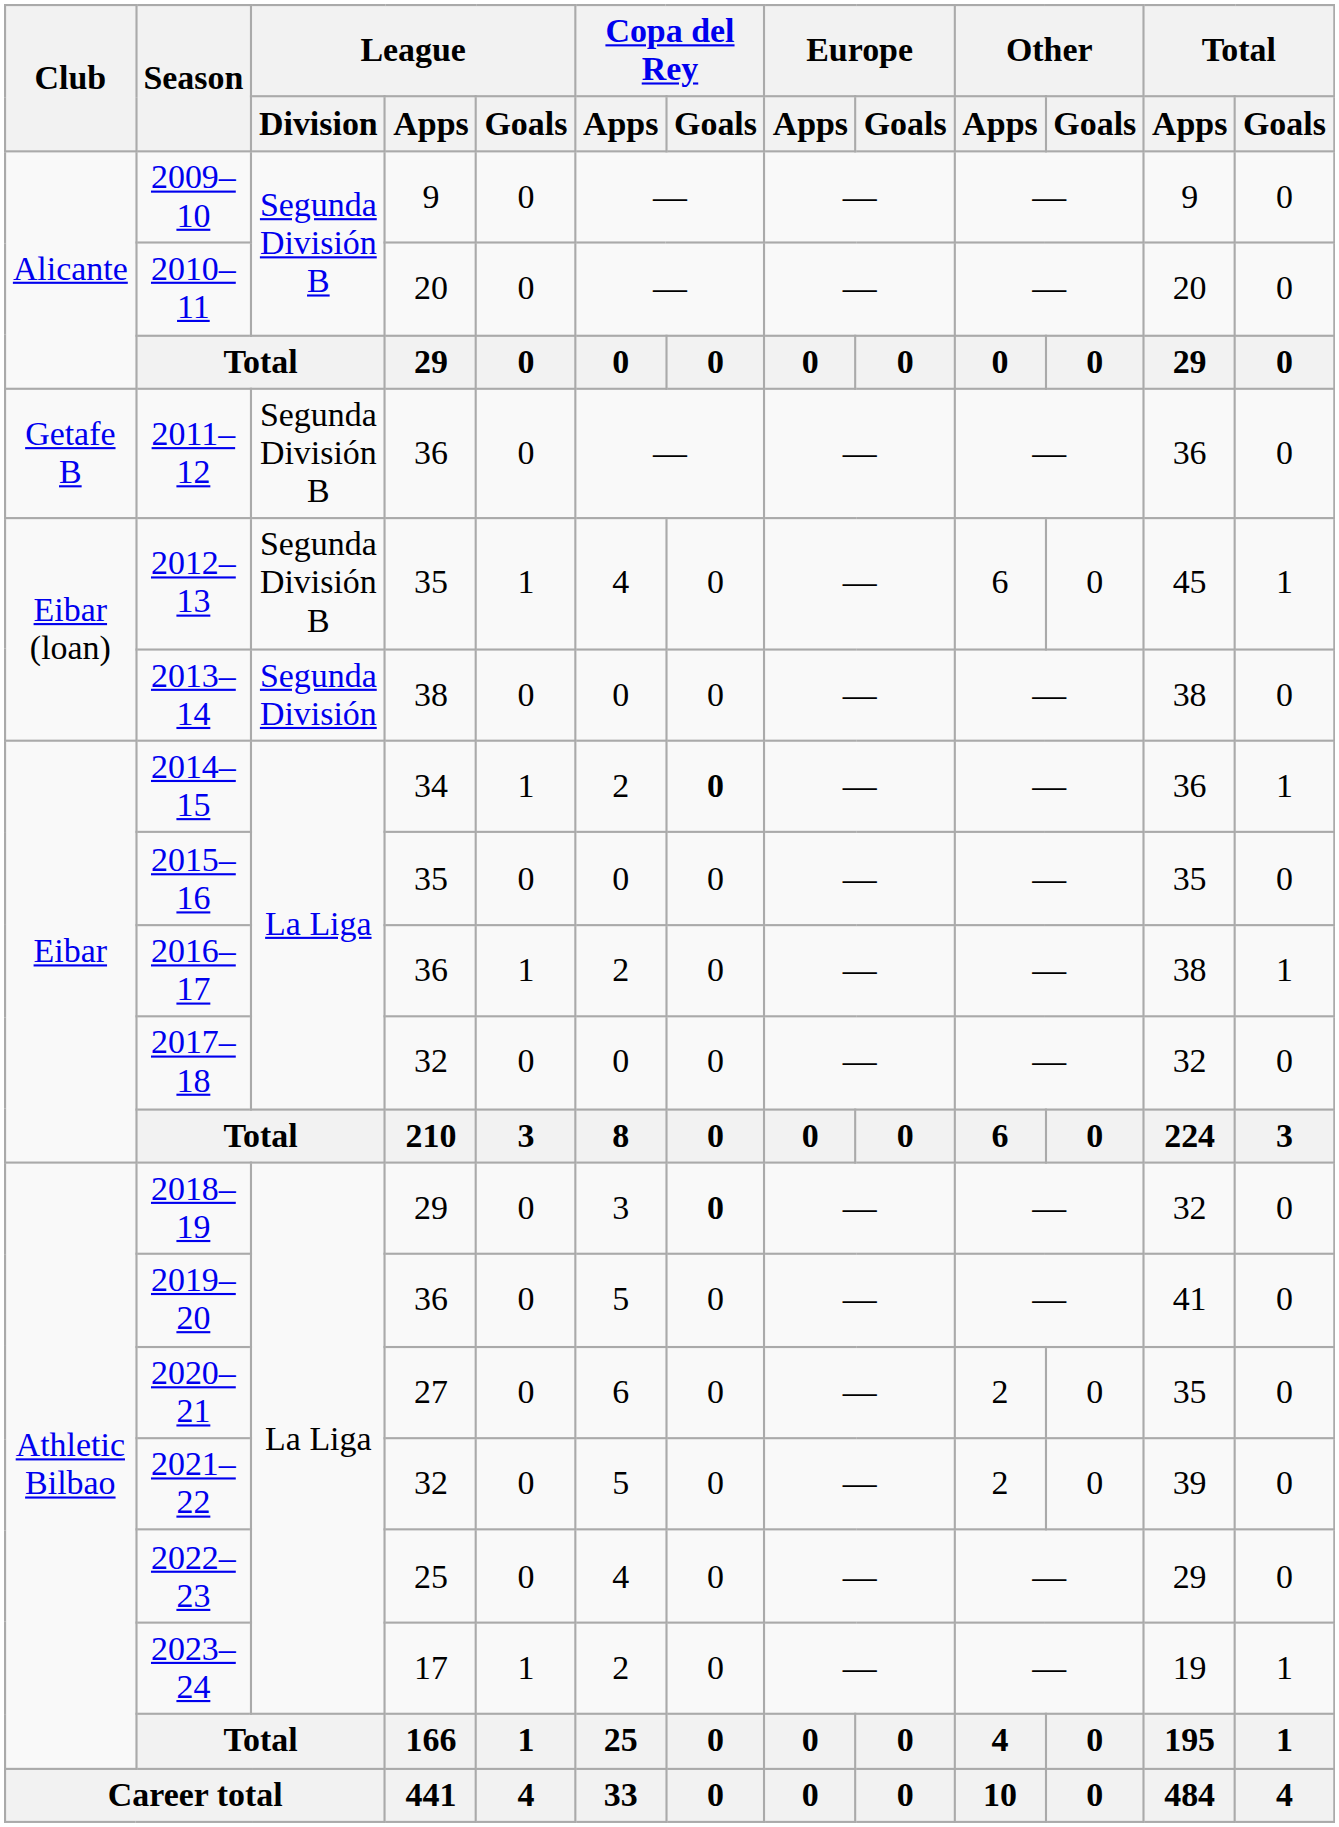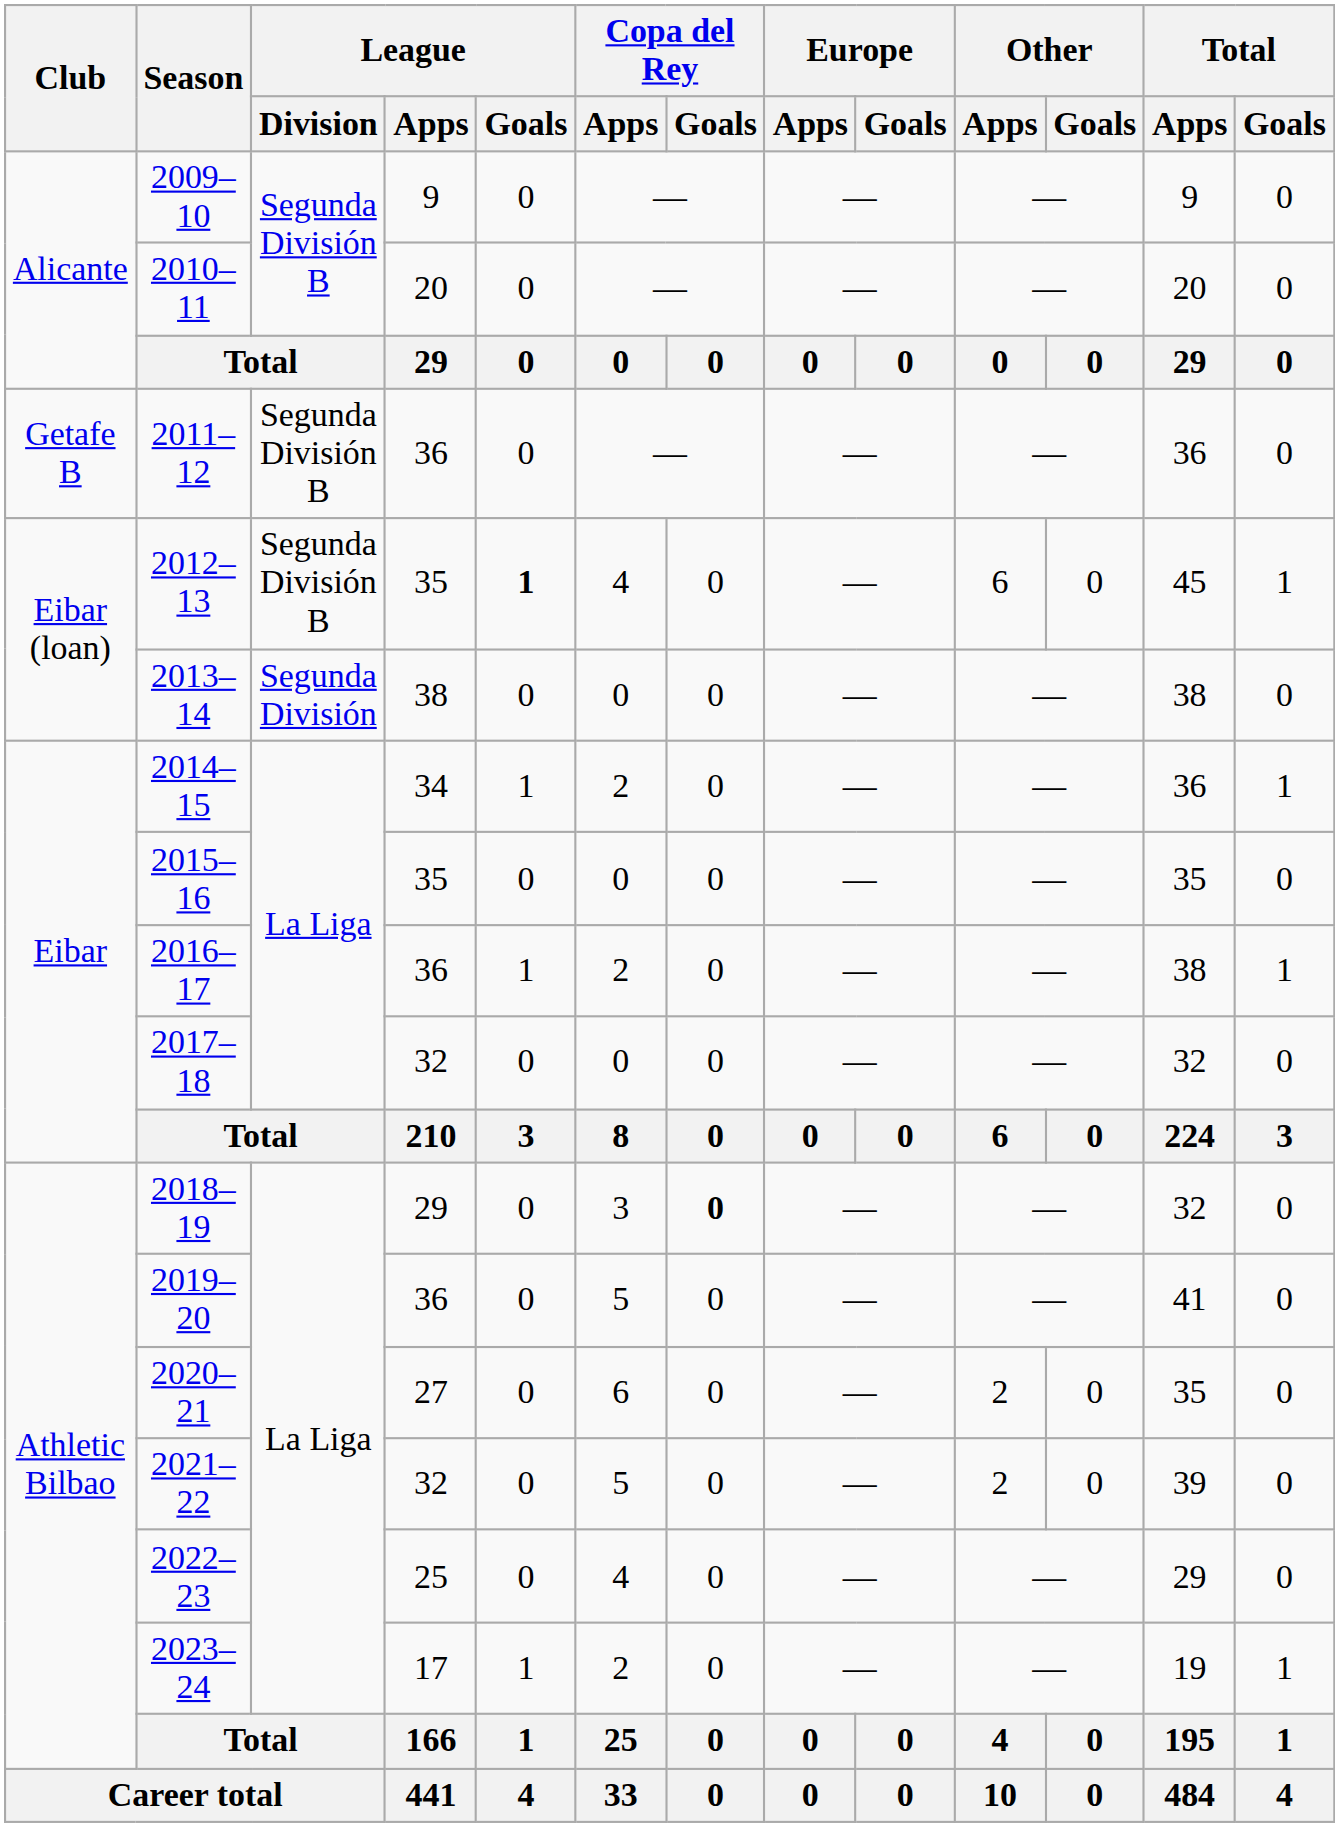2012–13 | League / Goals: normal -> bold
2014–15 | Copa del Rey / Goals: bold -> normal
